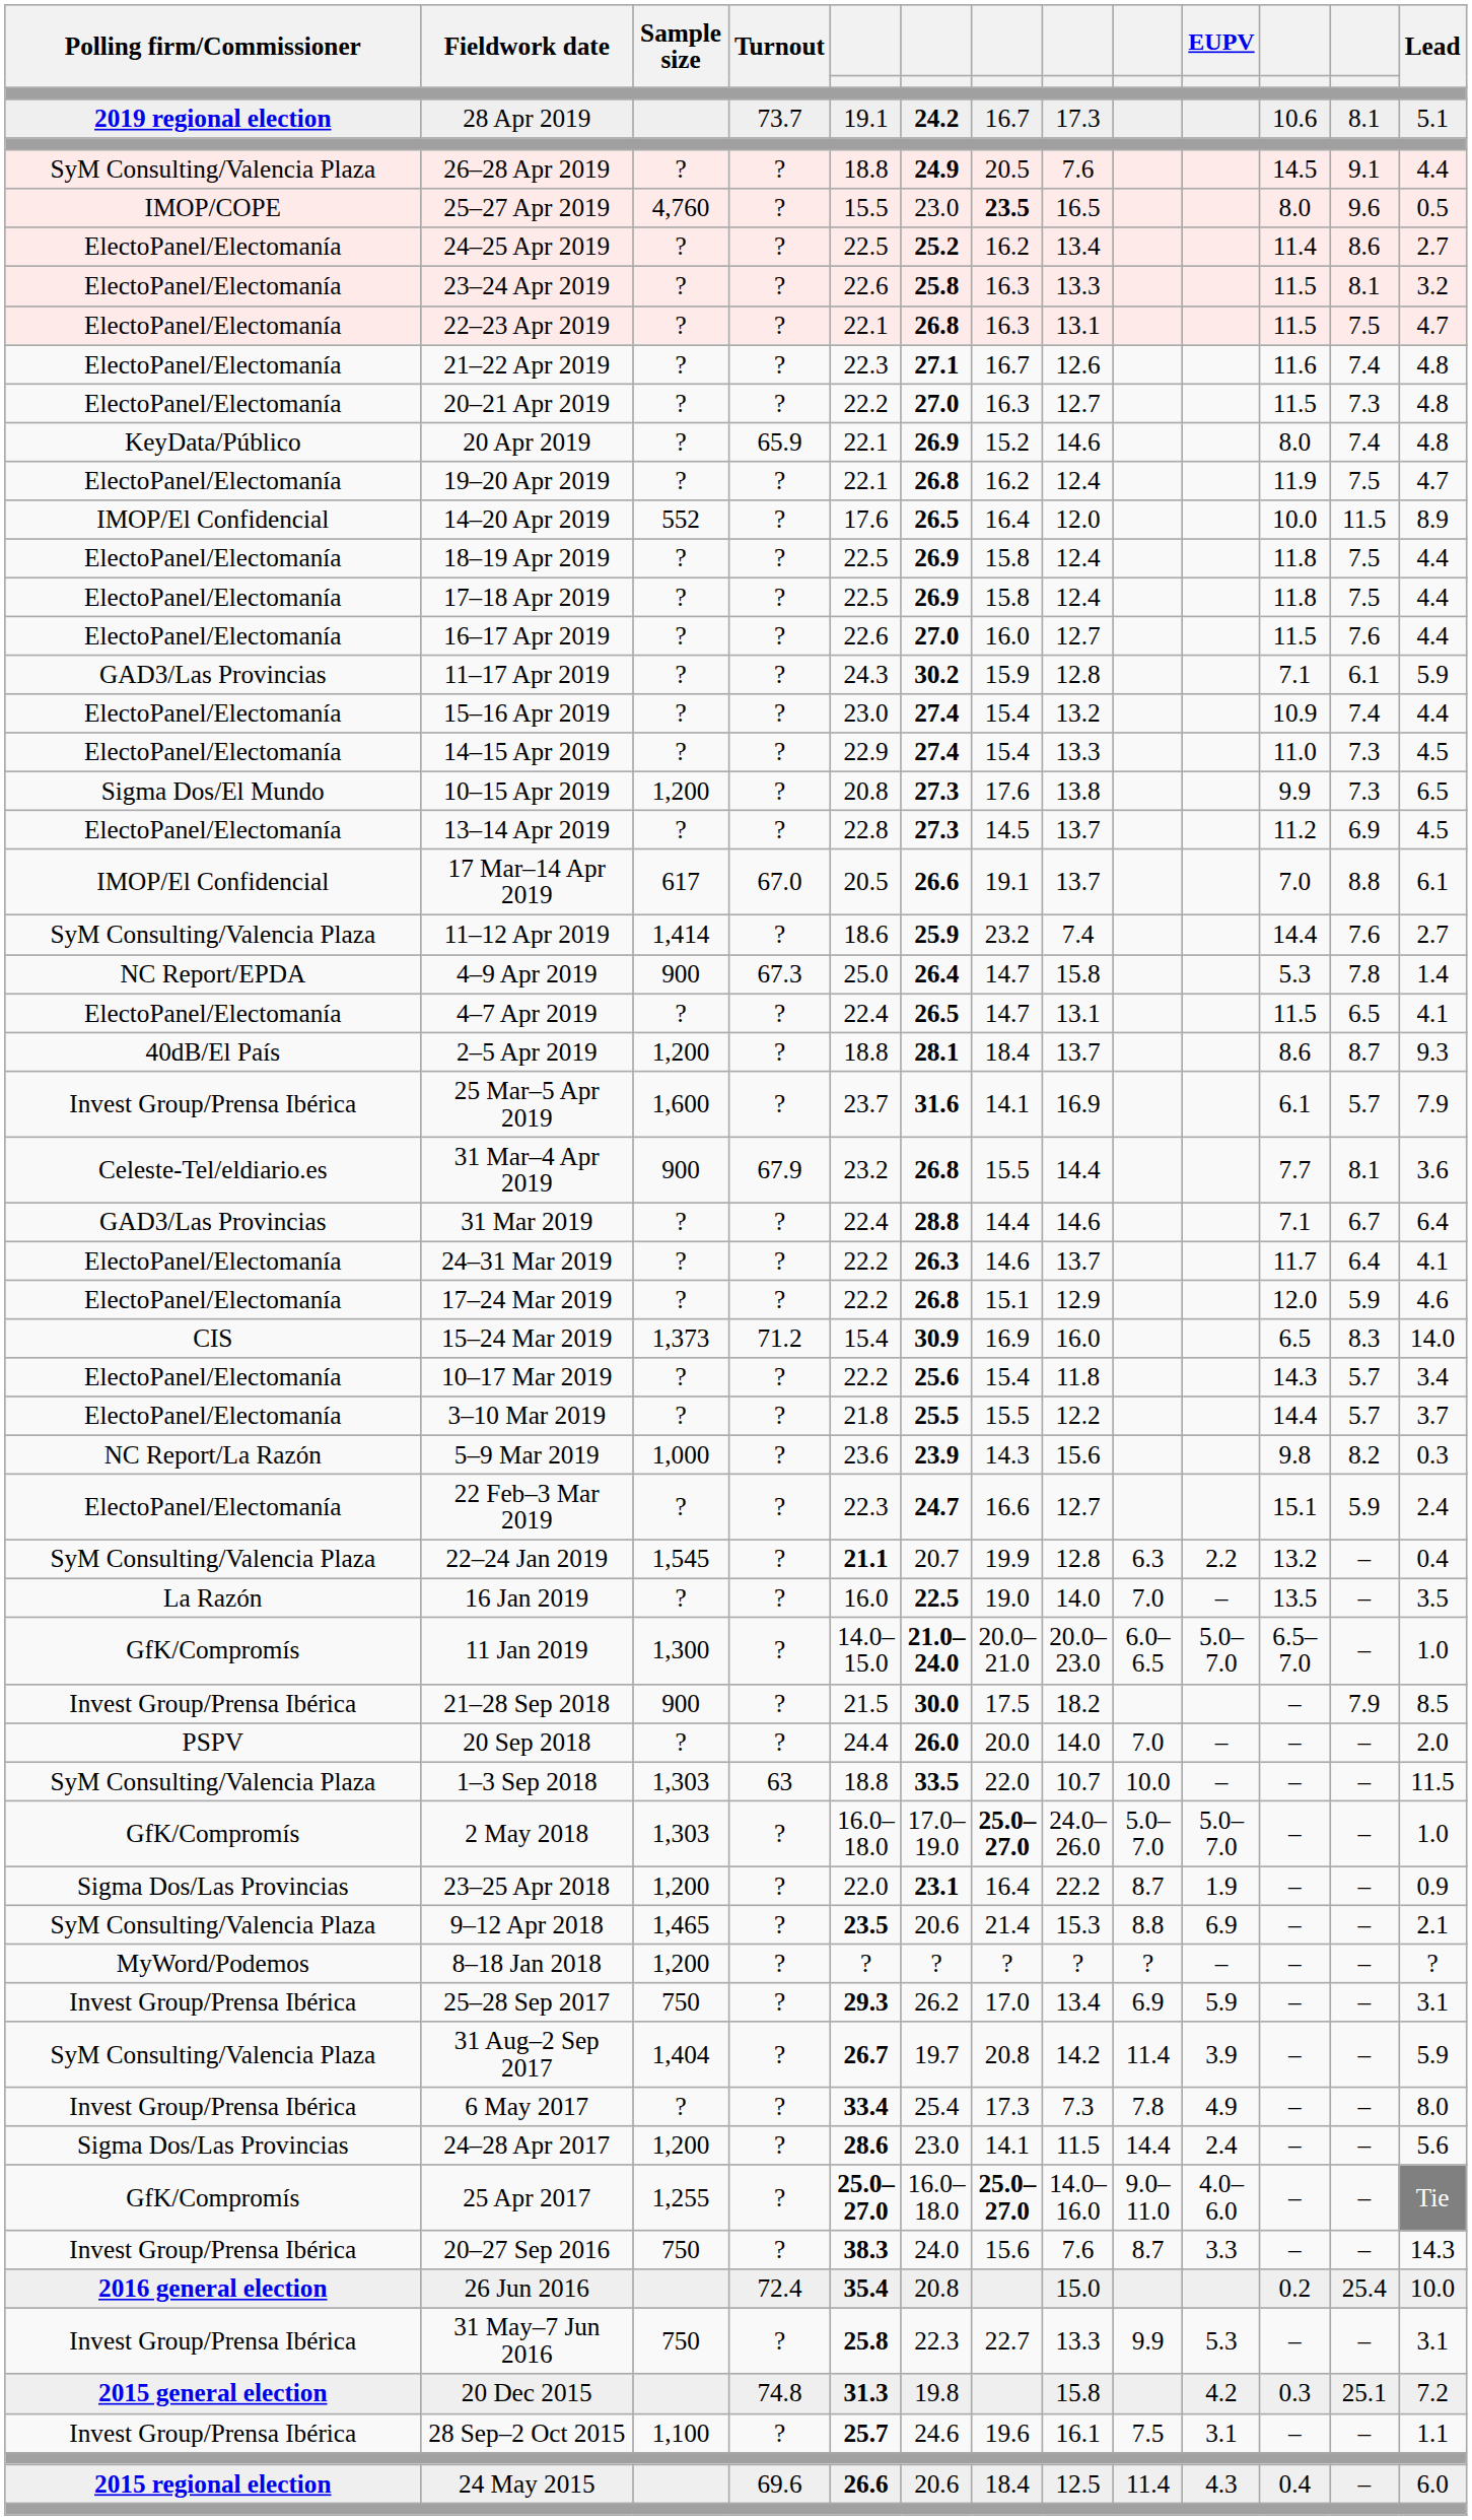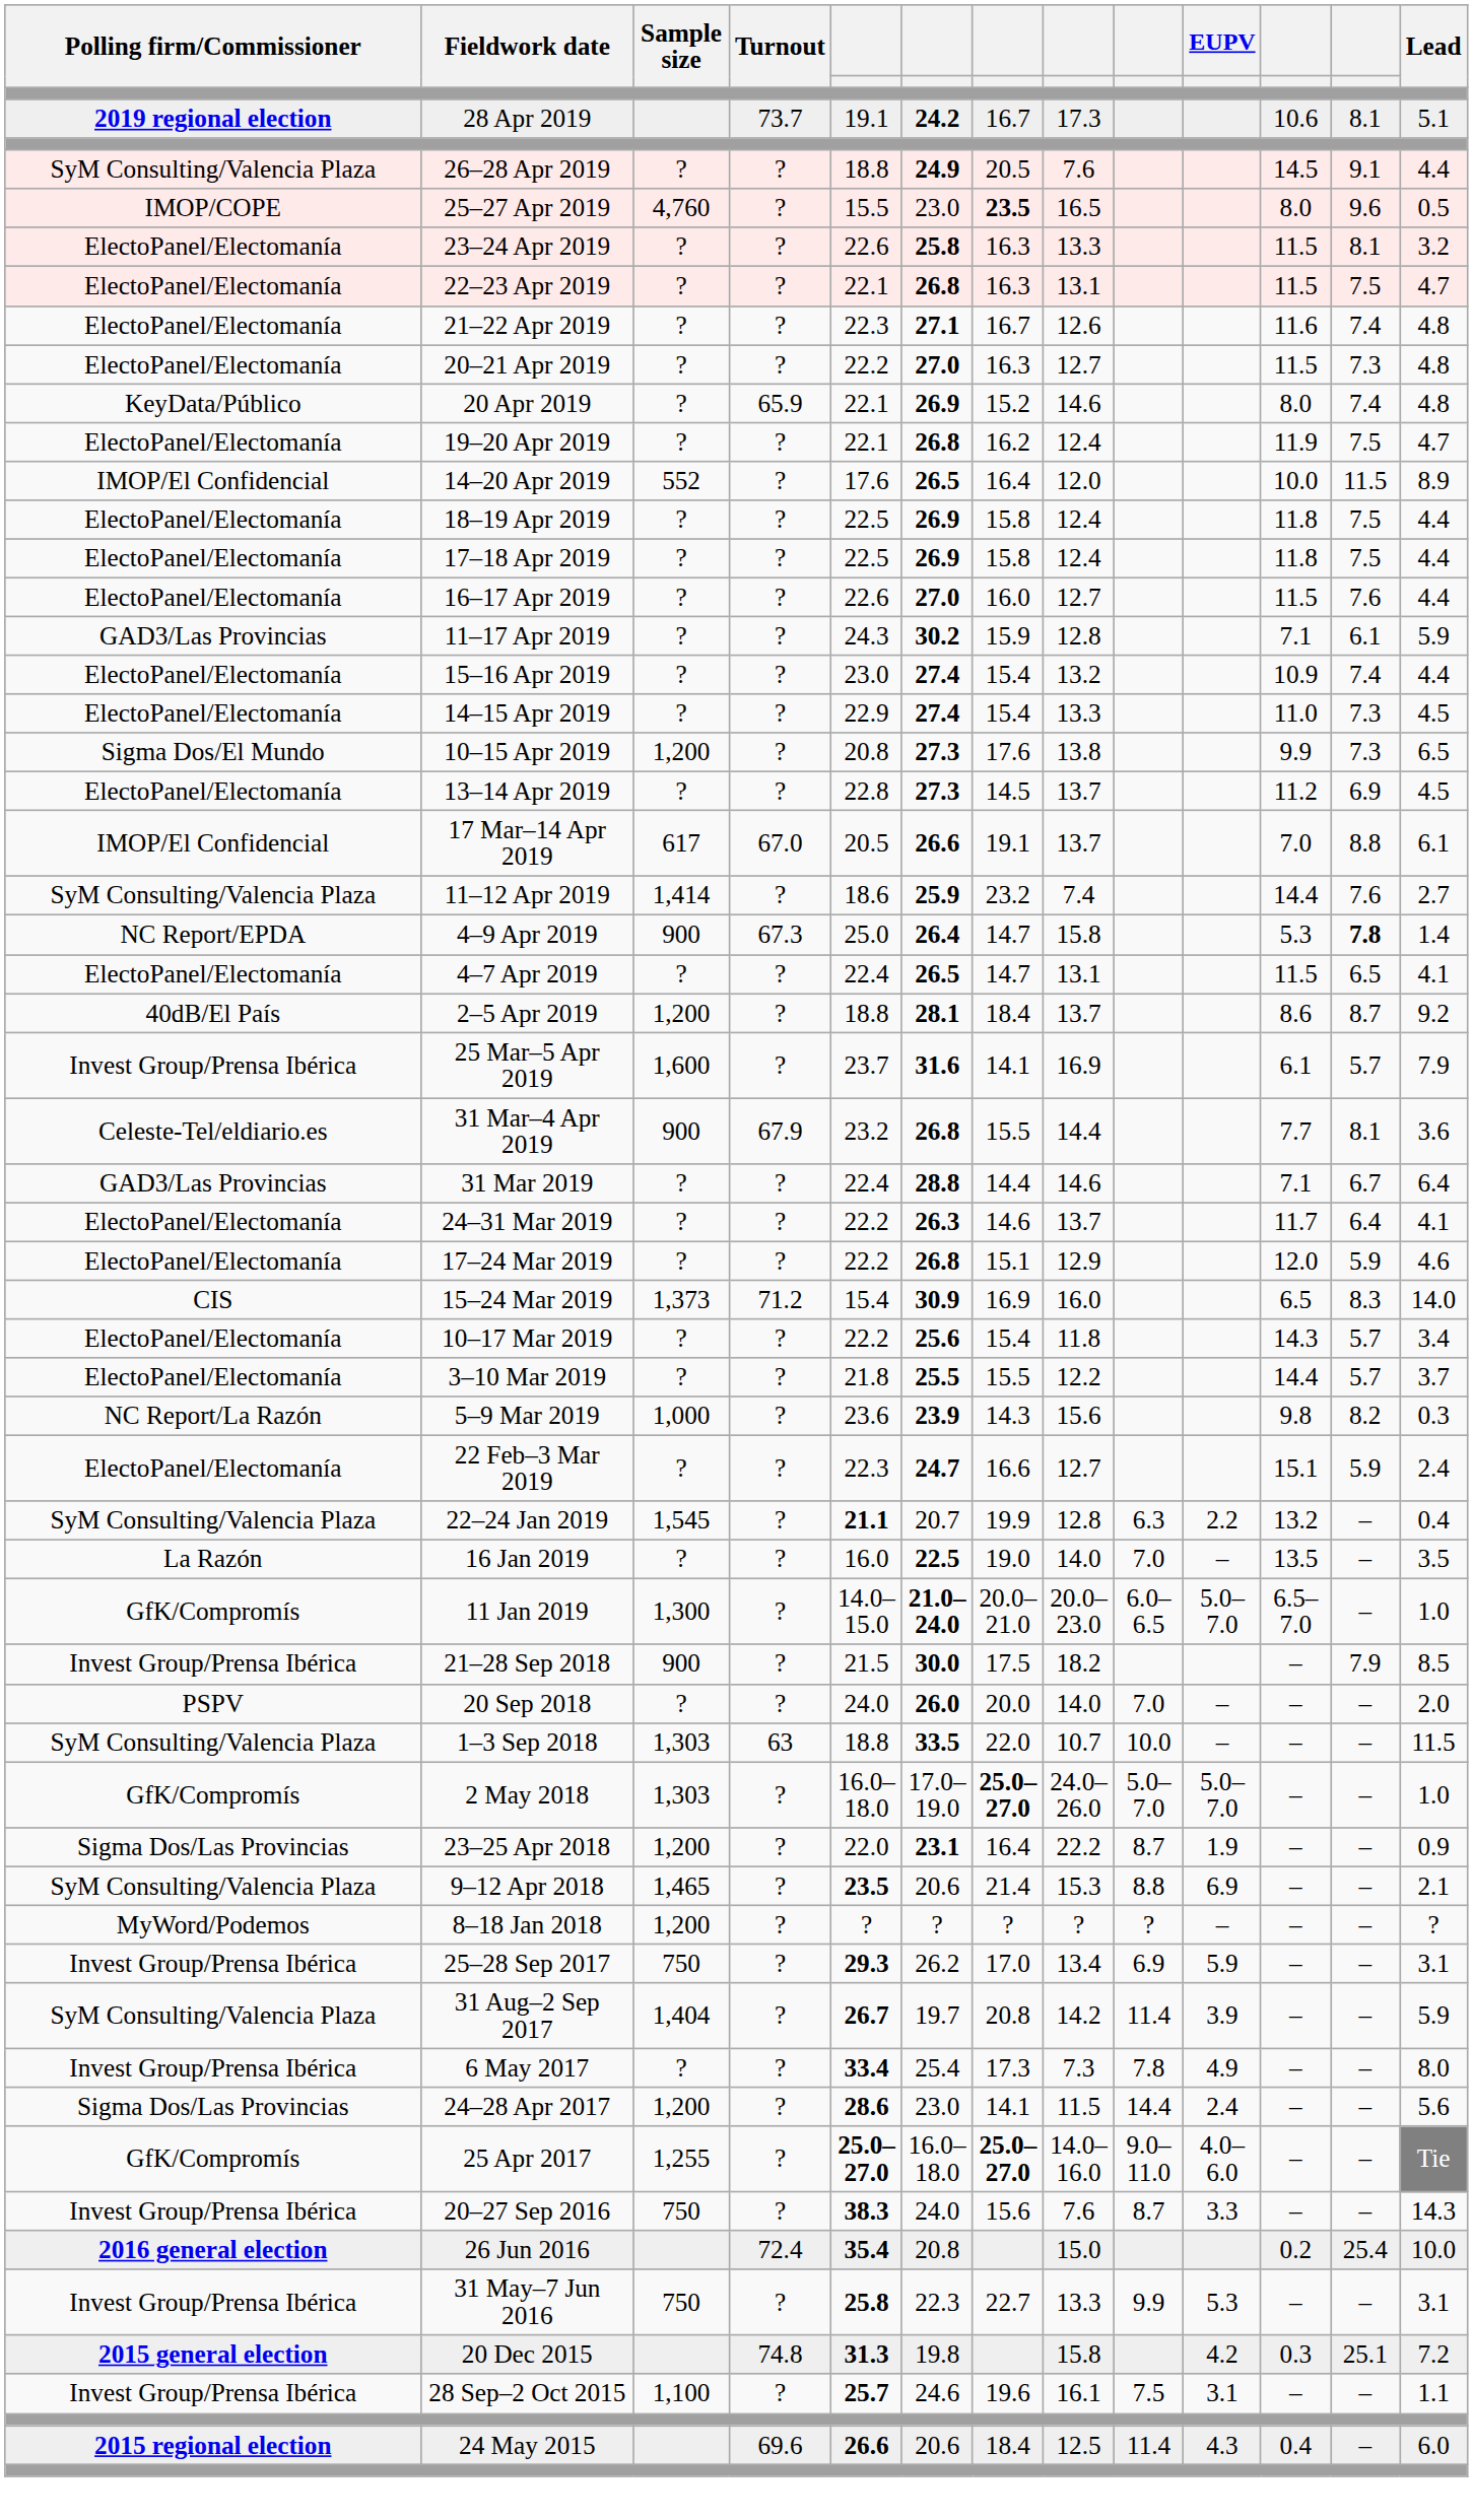- row: ElectoPanel/Electomanía | 24–25 Apr 2019 | ? | ? | 22.5 | 25.2 | 16.2 | 13.4 | 11.4 | 8.6 | 2.7
4–9 Apr 2019 | column 12: normal -> bold
2–5 Apr 2019 | Lead: 9.3 -> 9.2
20 Sep 2018 | column 5: 24.4 -> 24.0
